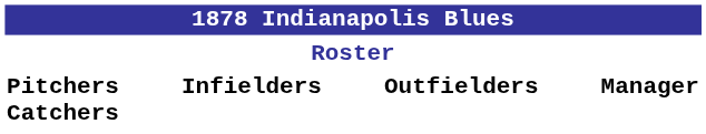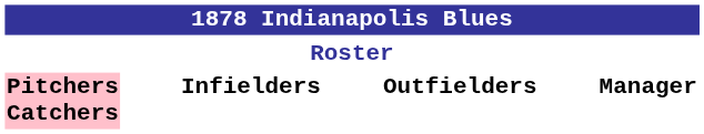Pitchers Catchers | column 1: no background -> pink background
